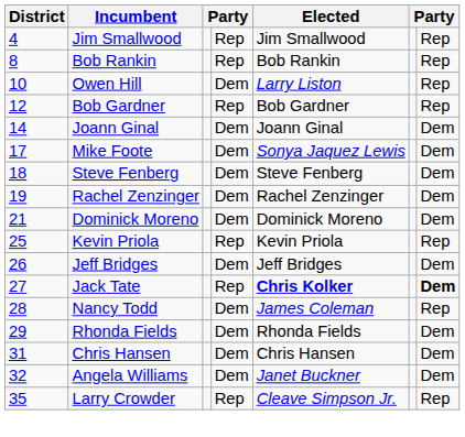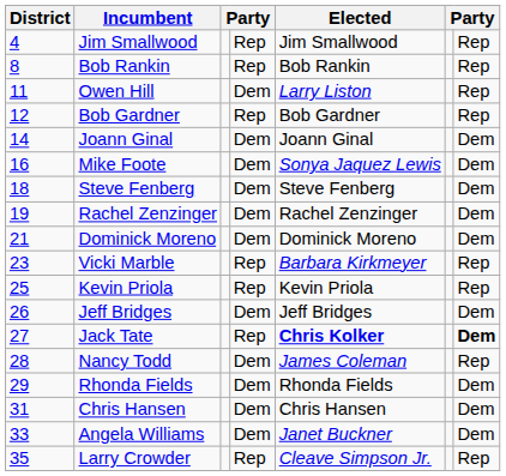Owen Hill | District: 10 -> 11
Mike Foote | District: 17 -> 16
+ row: 23 | Vicki Marble | Rep | Barbara Kirkmeyer | Rep
Angela Williams | District: 32 -> 33
